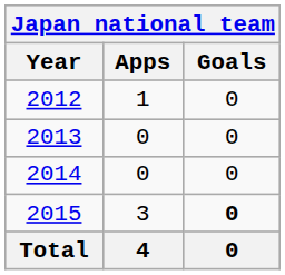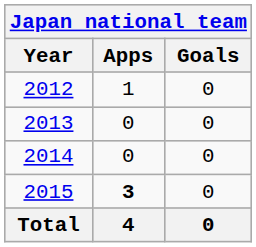2015 | Apps: normal -> bold
2015 | Goals: bold -> normal
